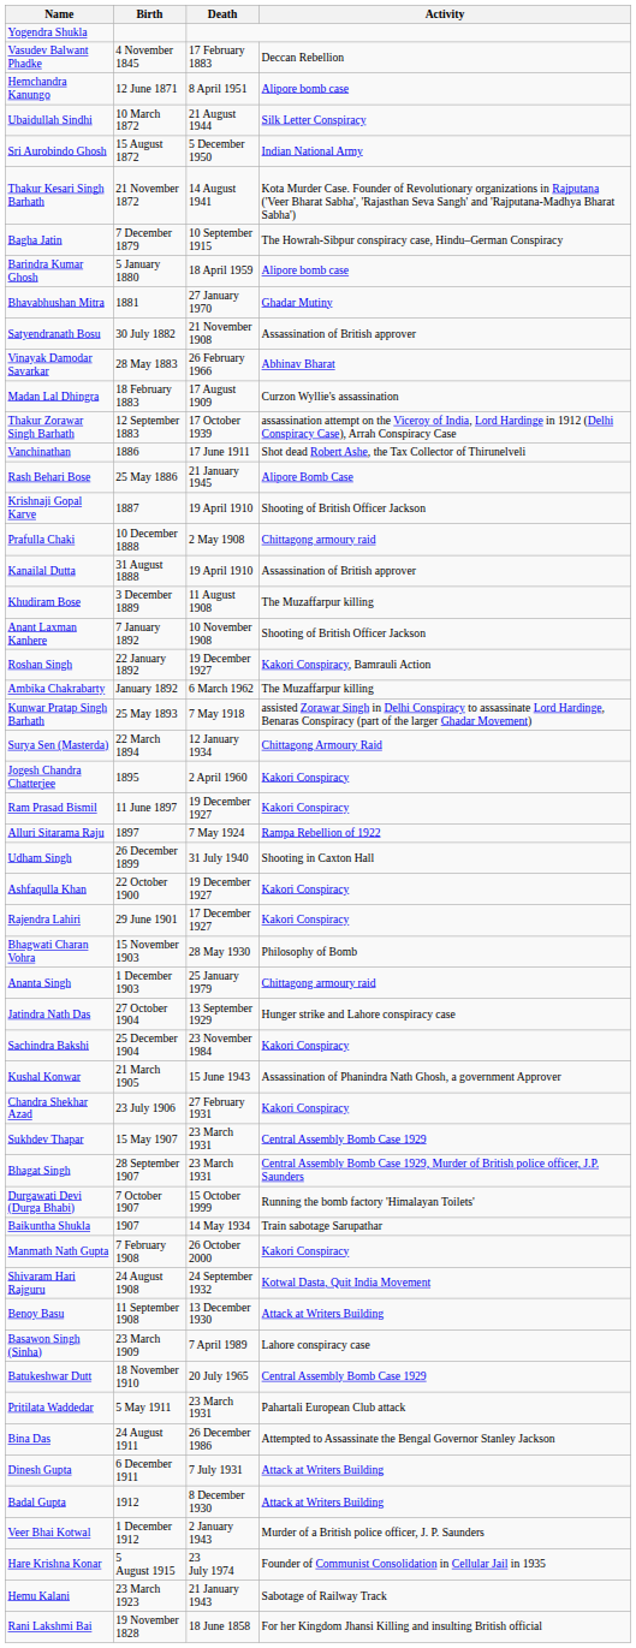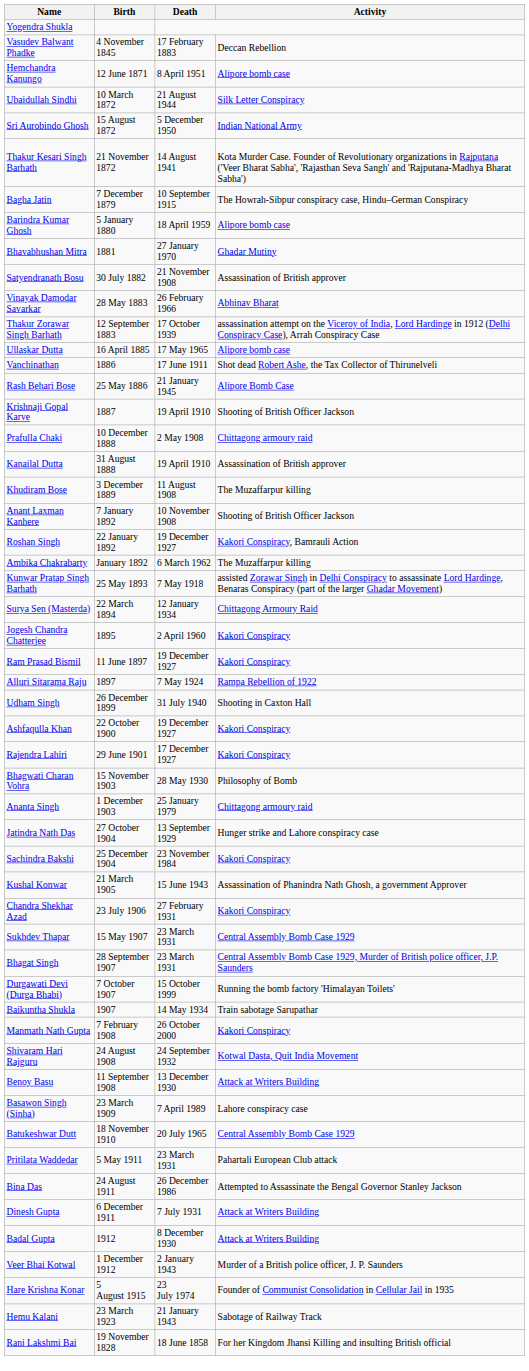- row: Madan Lal Dhingra | 18 February 1883 | 17 August 1909 | Curzon Wyllie's assassination
+ row: Ullaskar Dutta | 16 April 1885 | 17 May 1965 | Alipore bomb case
